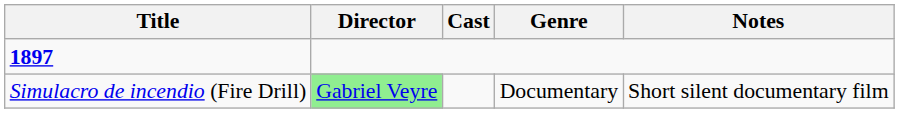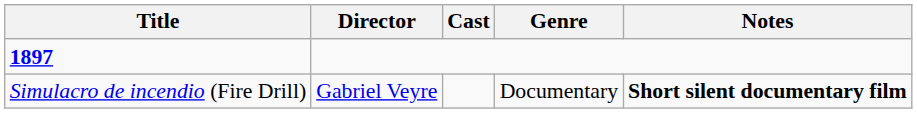Simulacro de incendio (Fire Drill) | Director: lightgreen background -> no background
Simulacro de incendio (Fire Drill) | Notes: normal -> bold
